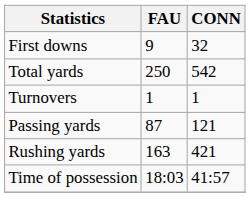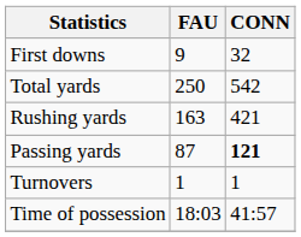rows swapped: Rushing yards <-> Turnovers
Passing yards | CONN: normal -> bold
